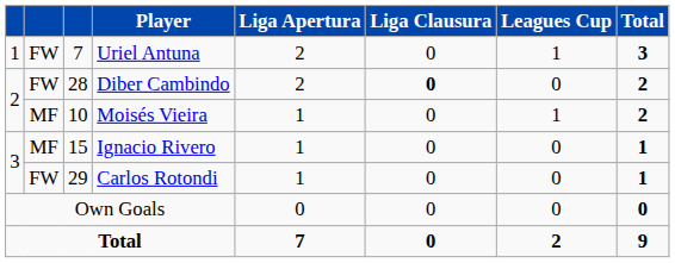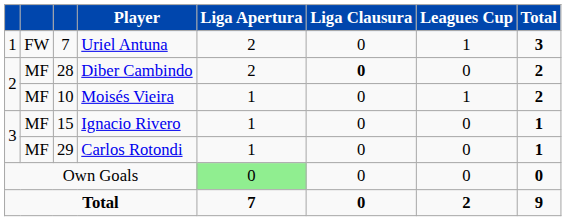Diber Cambindo | column 2: FW -> MF
Carlos Rotondi | column 2: FW -> MF
Own Goals | Liga Apertura: no background -> lightgreen background
